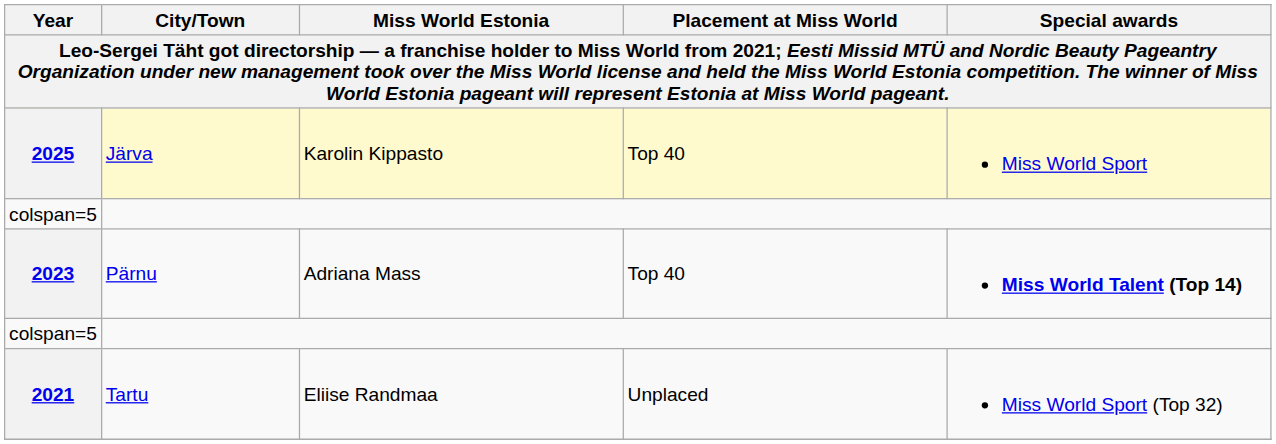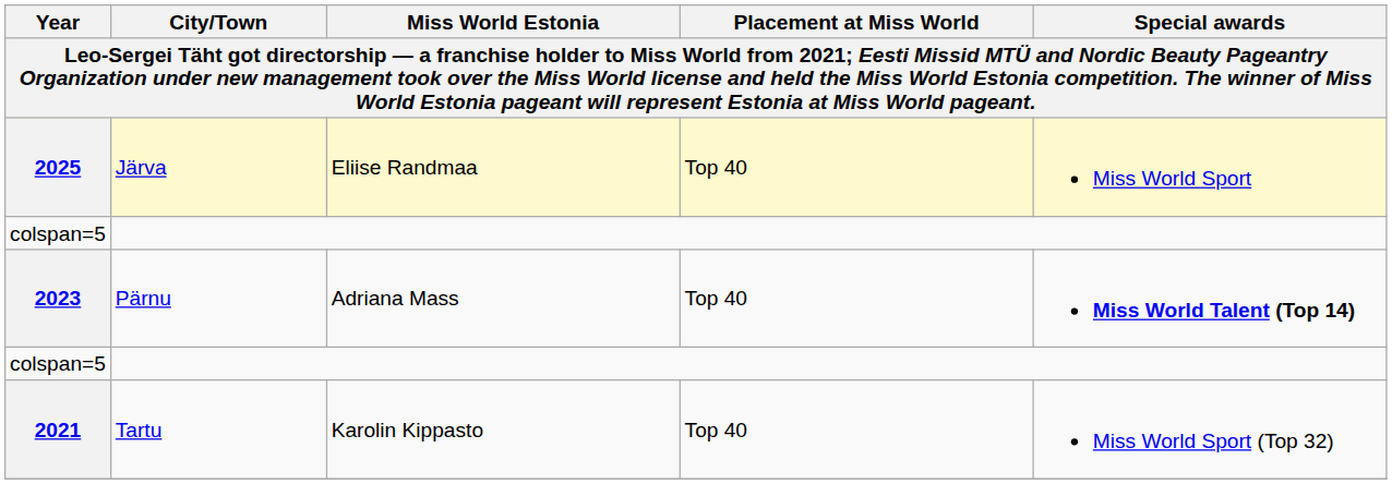2025 | Miss World Estonia: Karolin Kippasto -> Eliise Randmaa
2021 | Miss World Estonia: Eliise Randmaa -> Karolin Kippasto
2021 | Placement at Miss World: Unplaced -> Top 40
